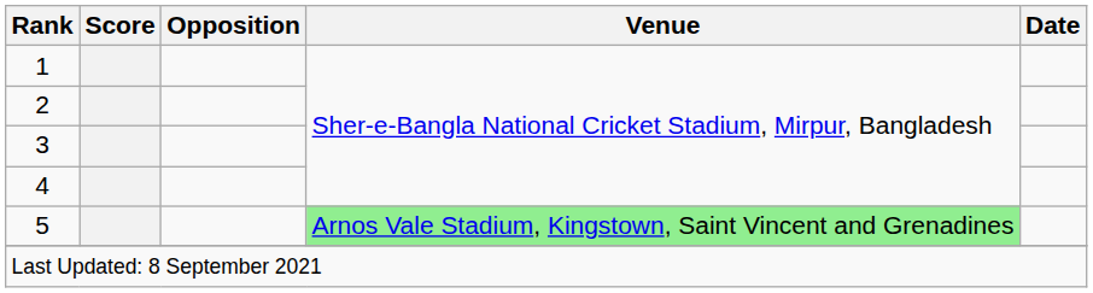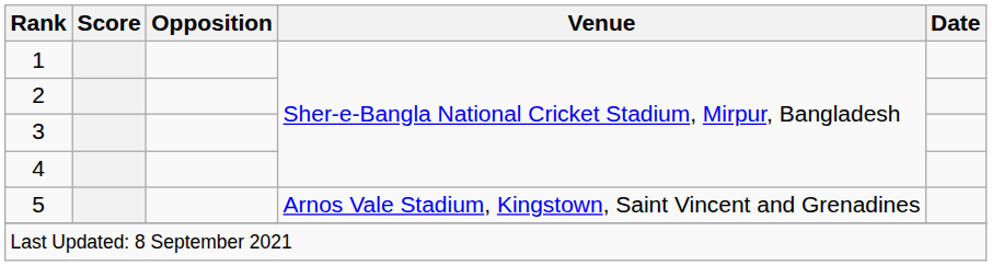5 | Venue: lightgreen background -> no background
